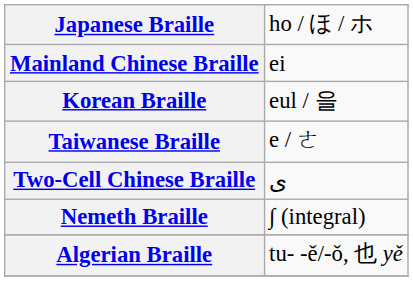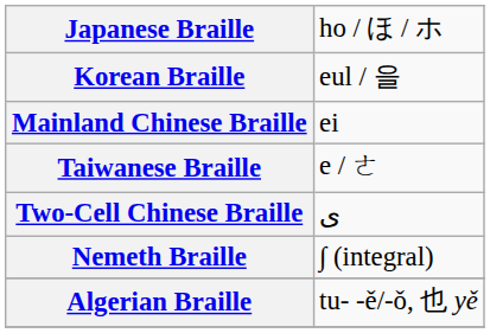rows swapped: Korean Braille <-> Mainland Chinese Braille
